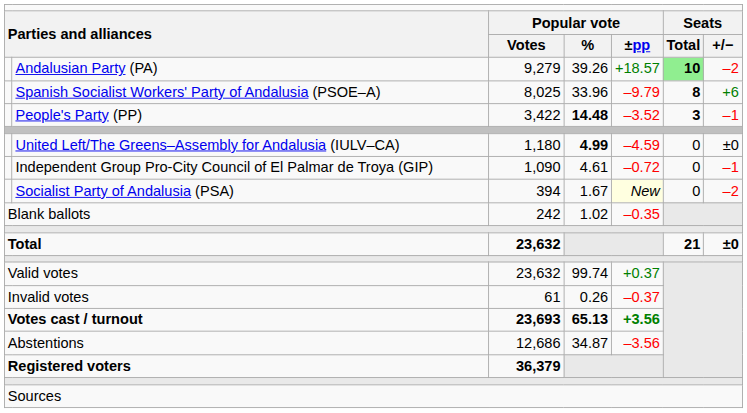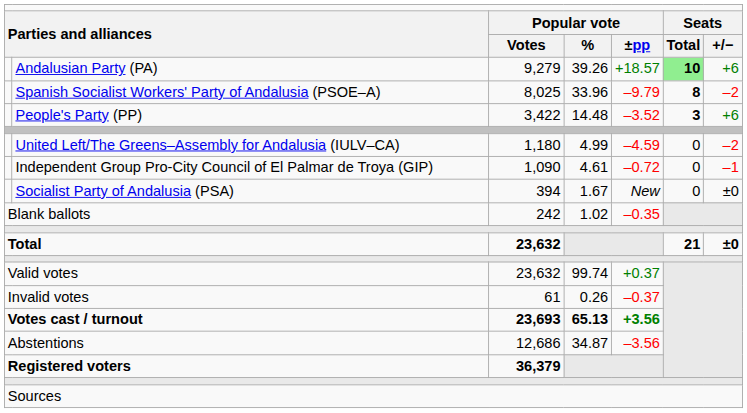Andalusian Party (PA) | column 7: –2 -> +6
Spanish Socialist Workers' Party of Andalusia (PSOE–A) | column 7: +6 -> –2
People's Party (PP) | column 4: bold -> normal
People's Party (PP) | column 7: –1 -> +6
United Left/The Greens–Assembly for Andalusia (IULV–CA) | column 4: bold -> normal
United Left/The Greens–Assembly for Andalusia (IULV–CA) | column 7: ±0 -> –2
Socialist Party of Andalusia (PSA) | column 5: lightyellow background -> no background
Socialist Party of Andalusia (PSA) | column 7: –2 -> ±0
